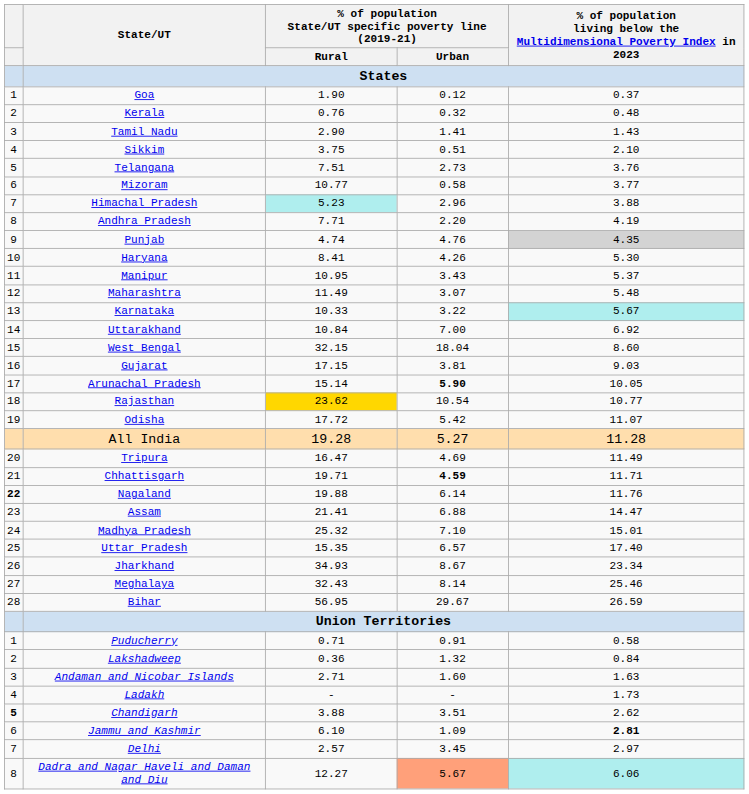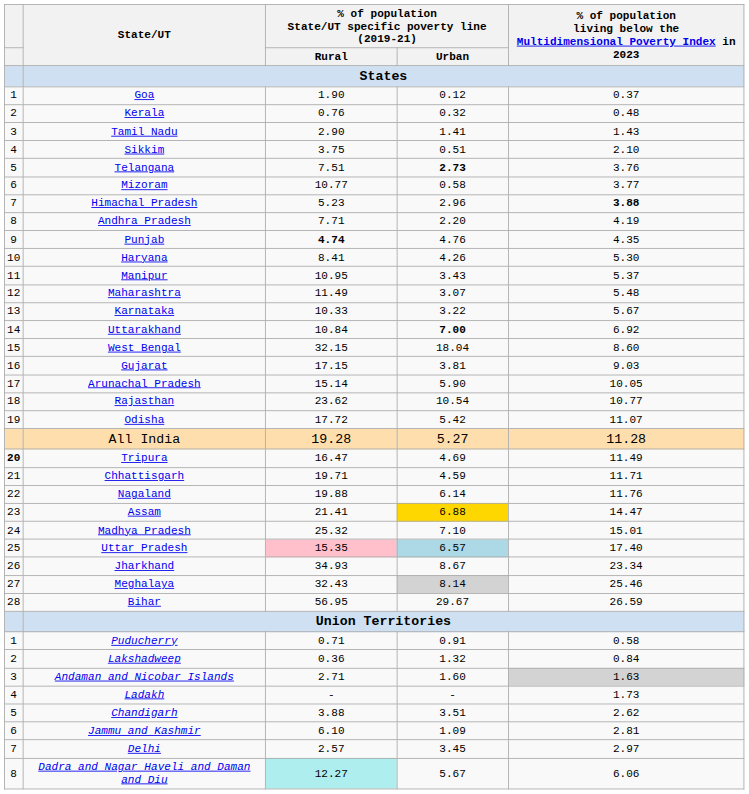Telangana | column 4: normal -> bold
Himachal Pradesh | column 3: paleturquoise background -> no background
Himachal Pradesh | column 5: normal -> bold
Punjab | column 3: normal -> bold
Punjab | column 5: lightgrey background -> no background
Karnataka | column 5: paleturquoise background -> no background
Uttarakhand | column 4: normal -> bold
Arunachal Pradesh | column 4: bold -> normal
Rajasthan | column 3: gold background -> no background
Tripura | column 1: normal -> bold
Chhattisgarh | column 4: bold -> normal
Nagaland | column 1: bold -> normal
Assam | column 4: no background -> gold background
Uttar Pradesh | column 3: no background -> pink background
Uttar Pradesh | column 4: no background -> lightblue background
Meghalaya | column 4: no background -> lightgrey background
Andaman and Nicobar Islands | column 5: no background -> lightgrey background
Chandigarh | column 1: bold -> normal
Jammu and Kashmir | column 5: bold -> normal
Dadra and Nagar Haveli and Daman and Diu | column 3: no background -> paleturquoise background
Dadra and Nagar Haveli and Daman and Diu | column 4: lightsalmon background -> no background
Dadra and Nagar Haveli and Daman and Diu | column 5: paleturquoise background -> no background
